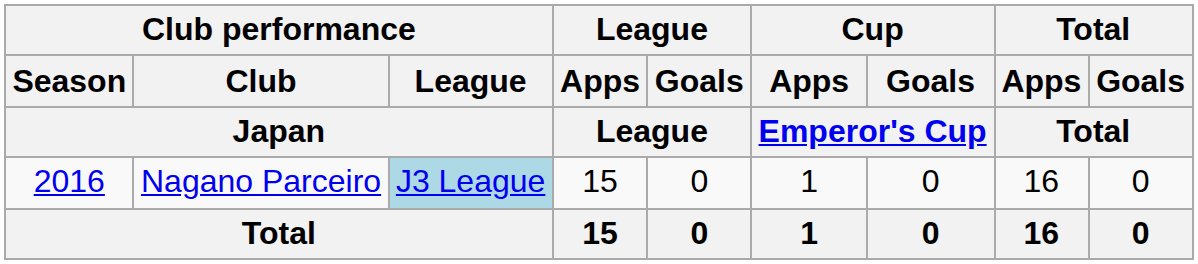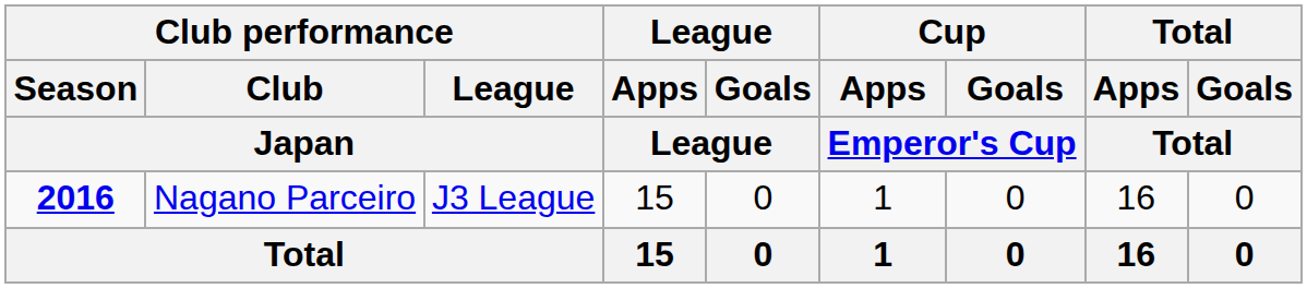Nagano Parceiro | Club performance / Season / Japan: normal -> bold
Nagano Parceiro | Club performance / League / Japan: lightblue background -> no background
